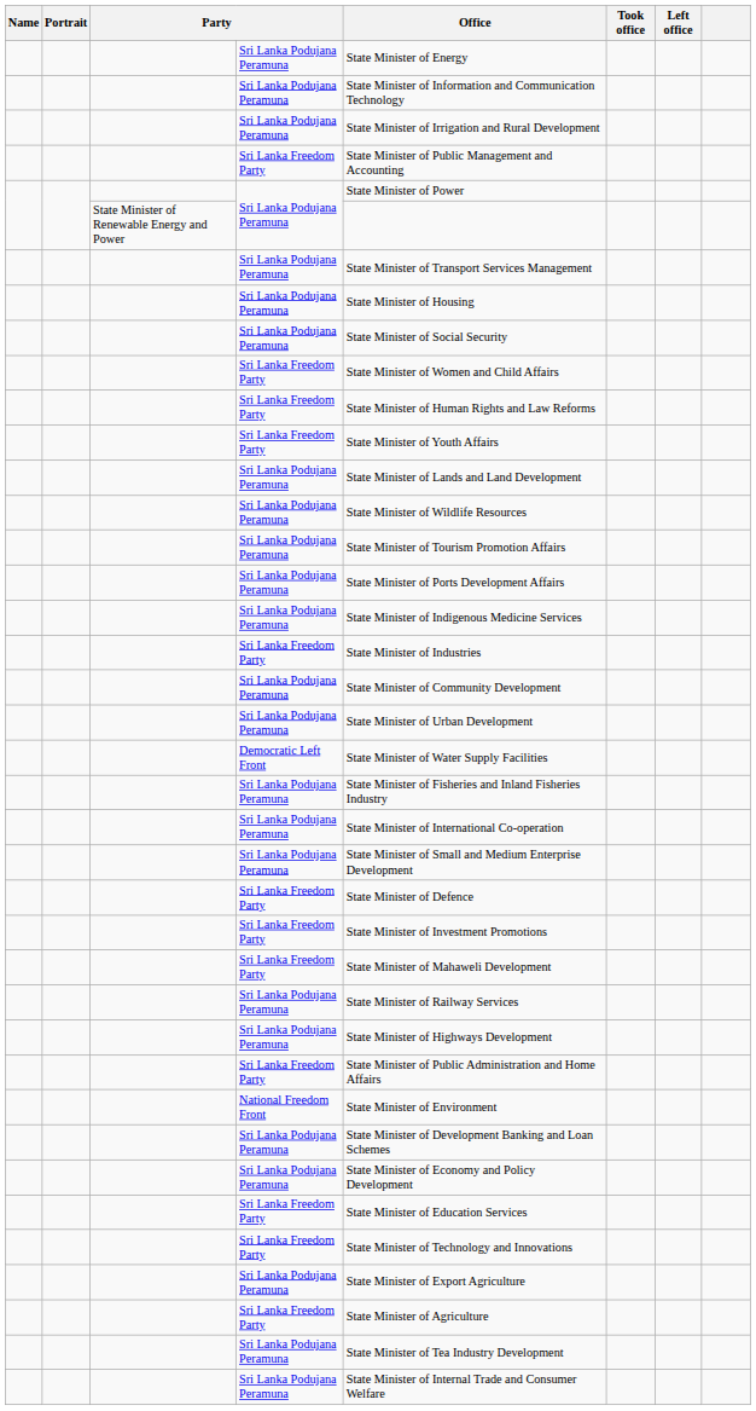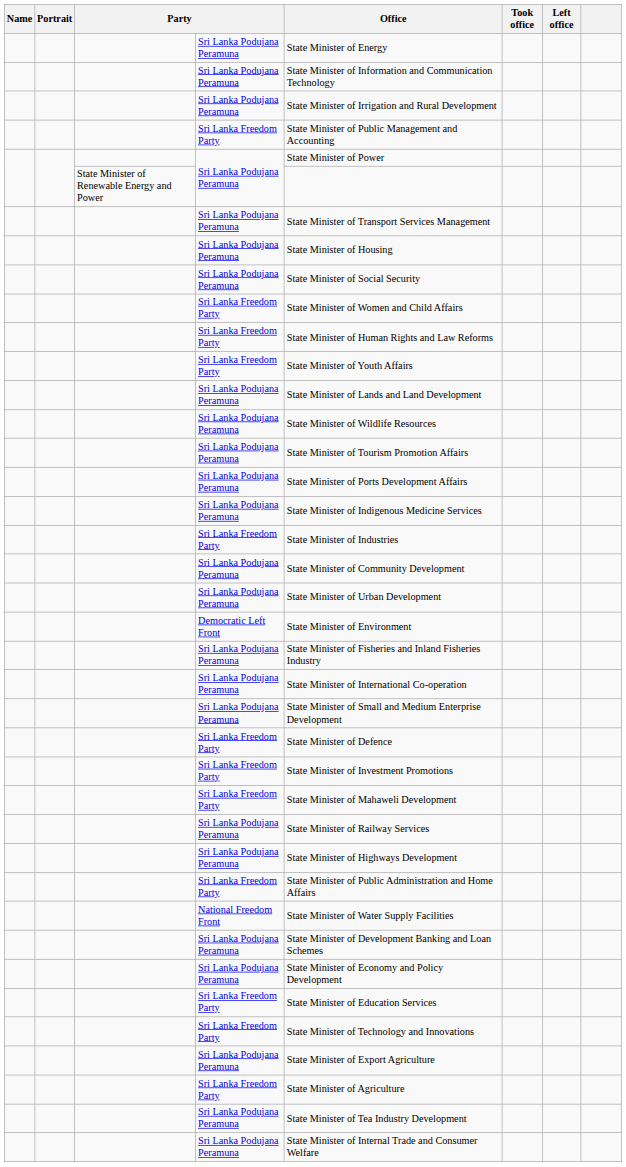Democratic Left Front | Office: State Minister of Water Supply Facilities -> State Minister of Environment
National Freedom Front | Office: State Minister of Environment -> State Minister of Water Supply Facilities
